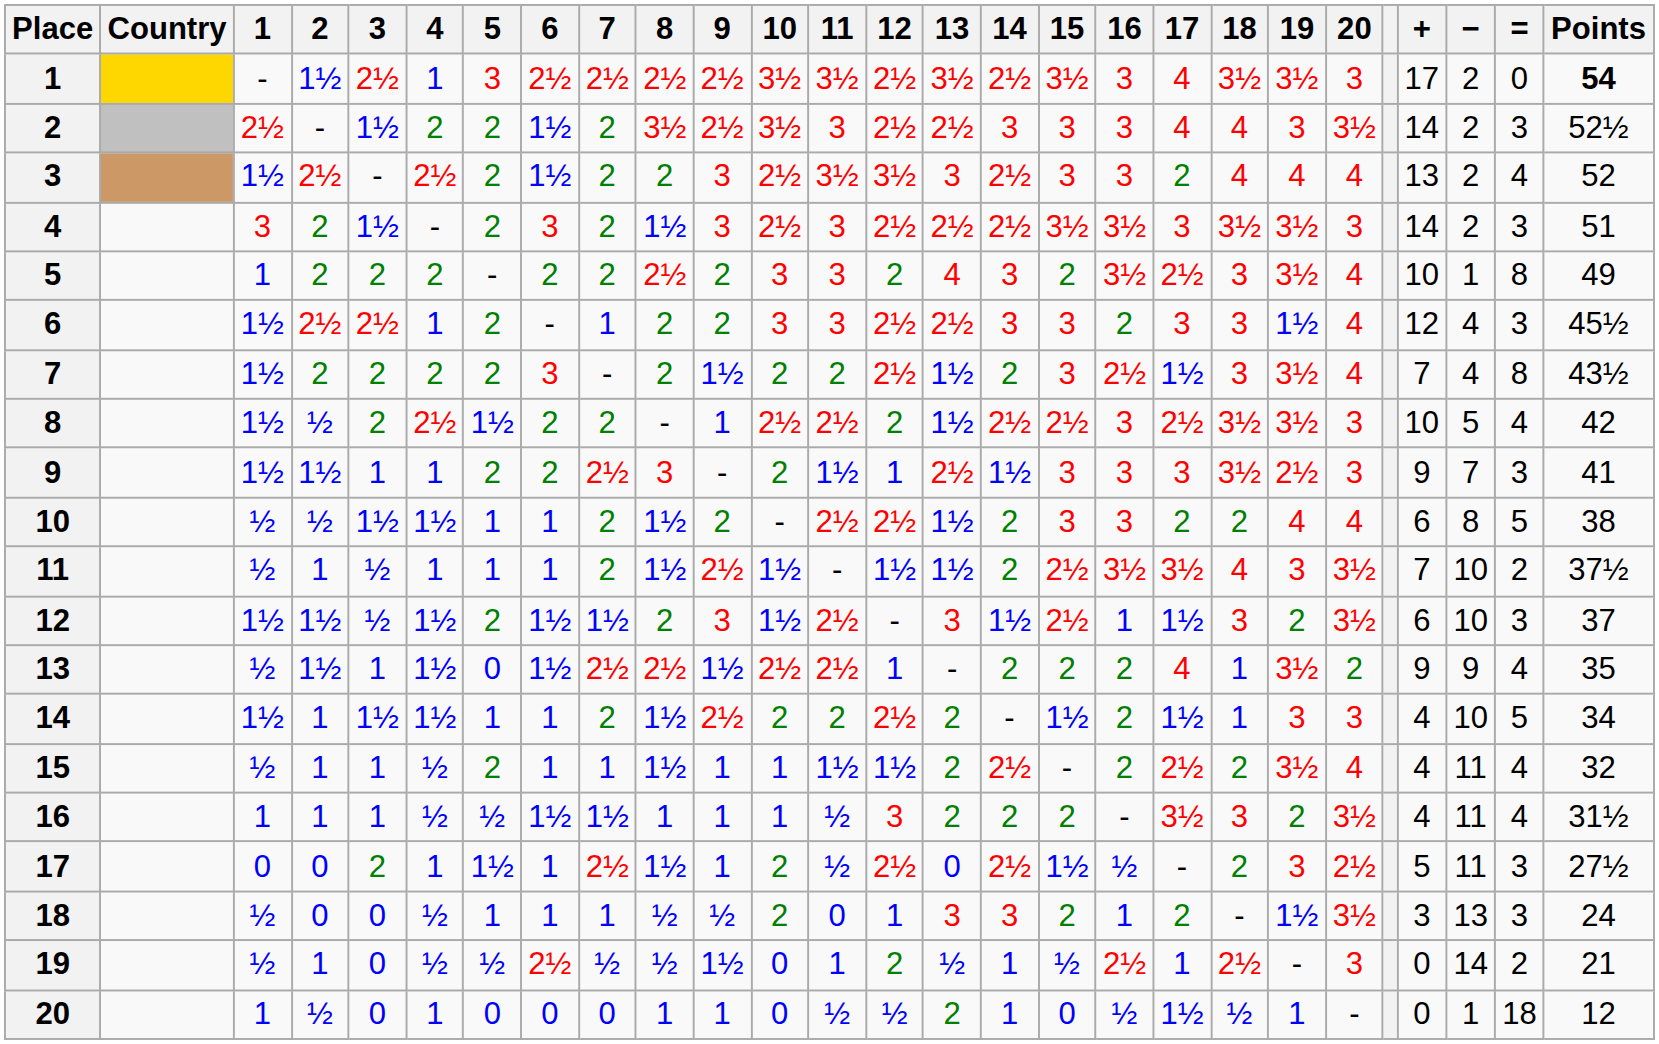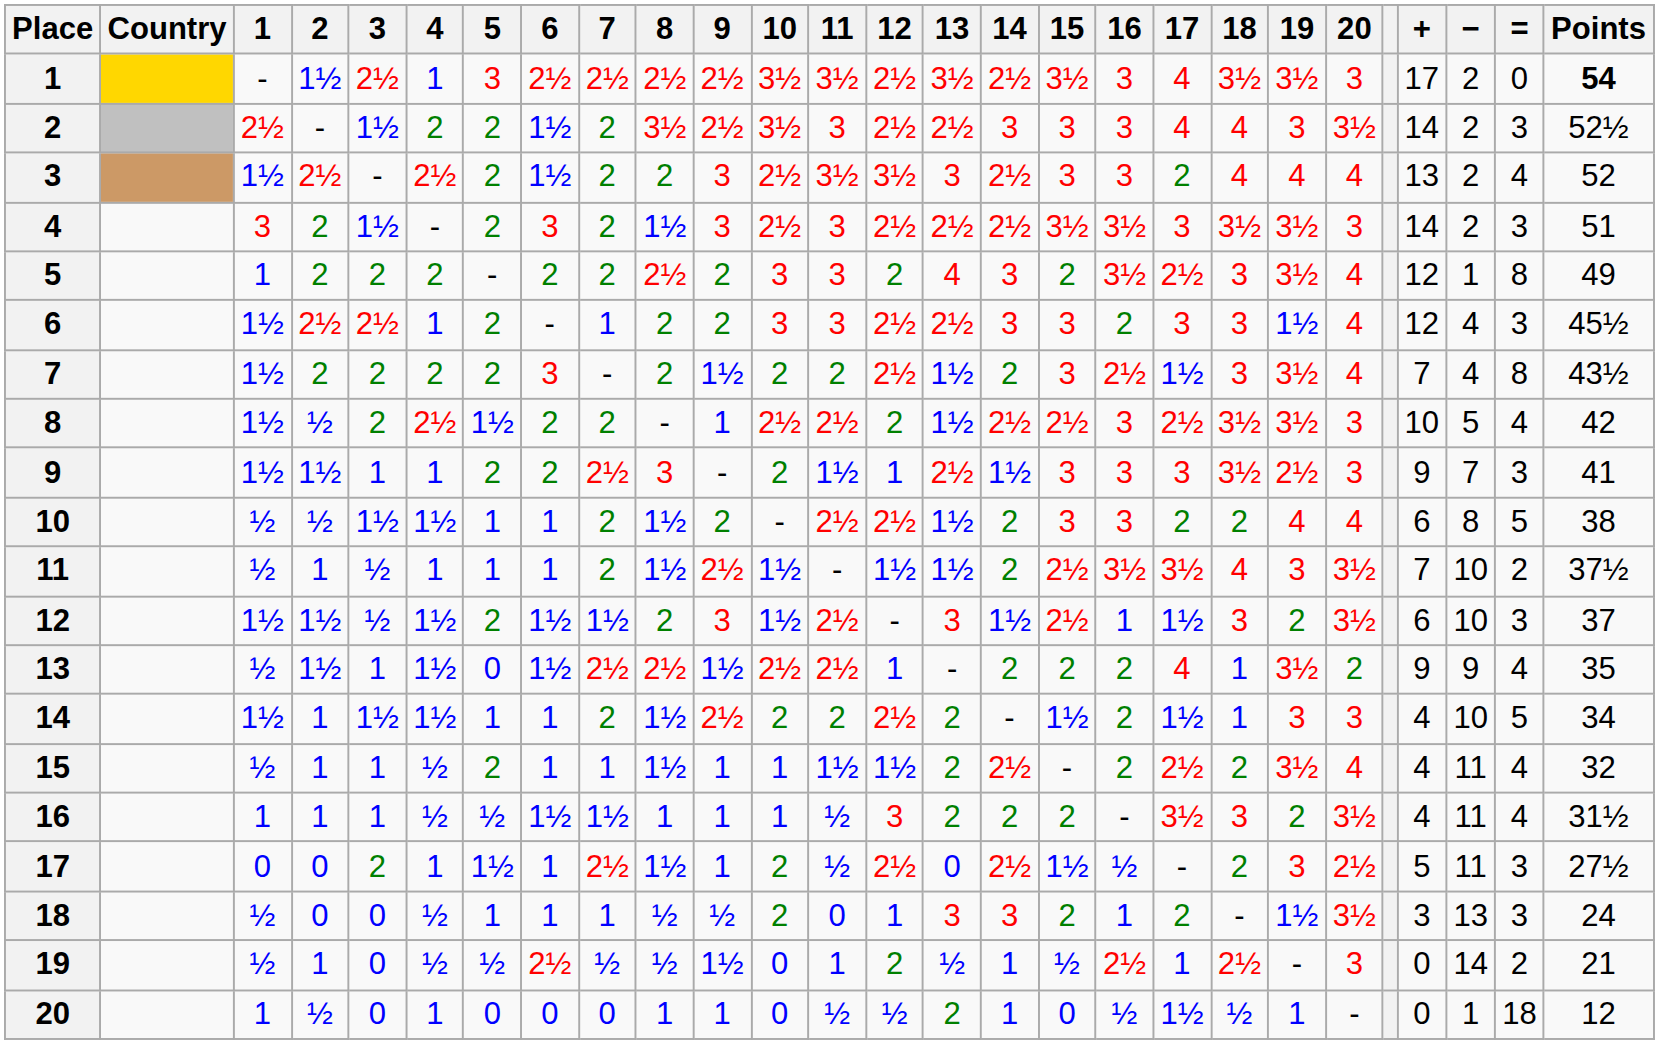row 6 | +: 10 -> 12
